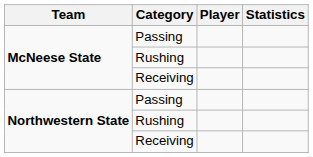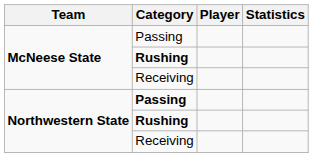McNeese State / Rushing | Category: normal -> bold
Northwestern State / Passing | Category: normal -> bold
Northwestern State / Rushing | Category: normal -> bold
